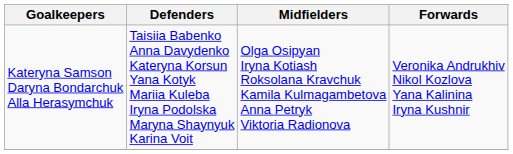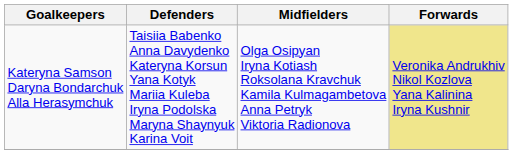Kateryna Samson Daryna Bondarchuk Alla Herasymchuk | Forwards: no background -> khaki background
